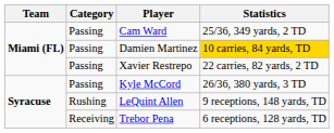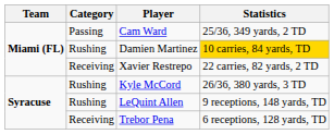Damien Martinez | Category: Passing -> Rushing
Xavier Restrepo | Category: Passing -> Receiving
Kyle McCord | Category: Passing -> Rushing
